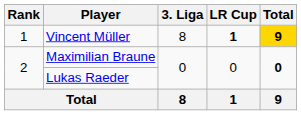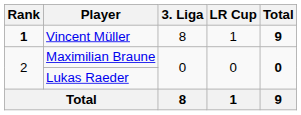Vincent Müller | Rank: normal -> bold
Vincent Müller | LR Cup: bold -> normal
Vincent Müller | Total: gold background -> no background
